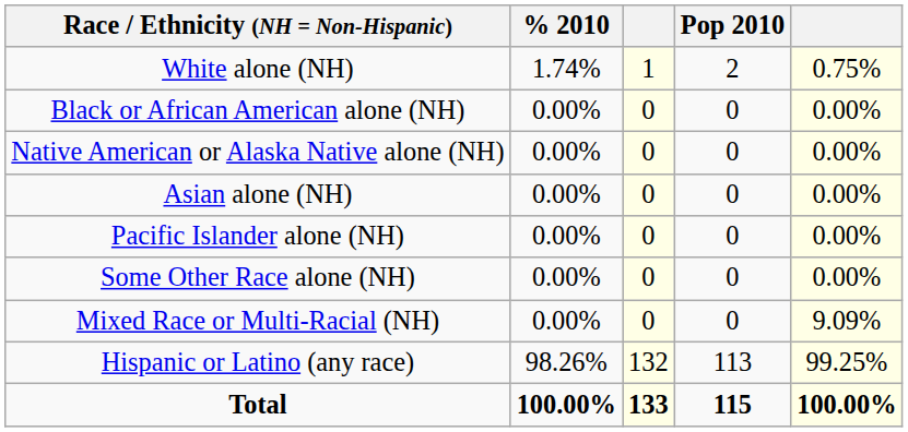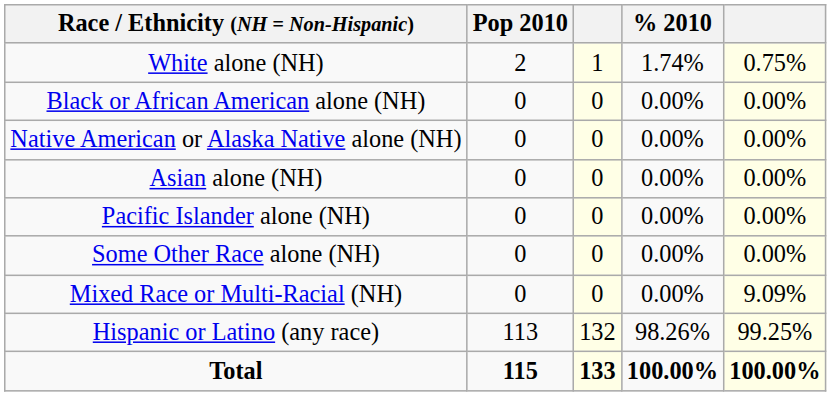columns swapped: Pop 2010 <-> % 2010
